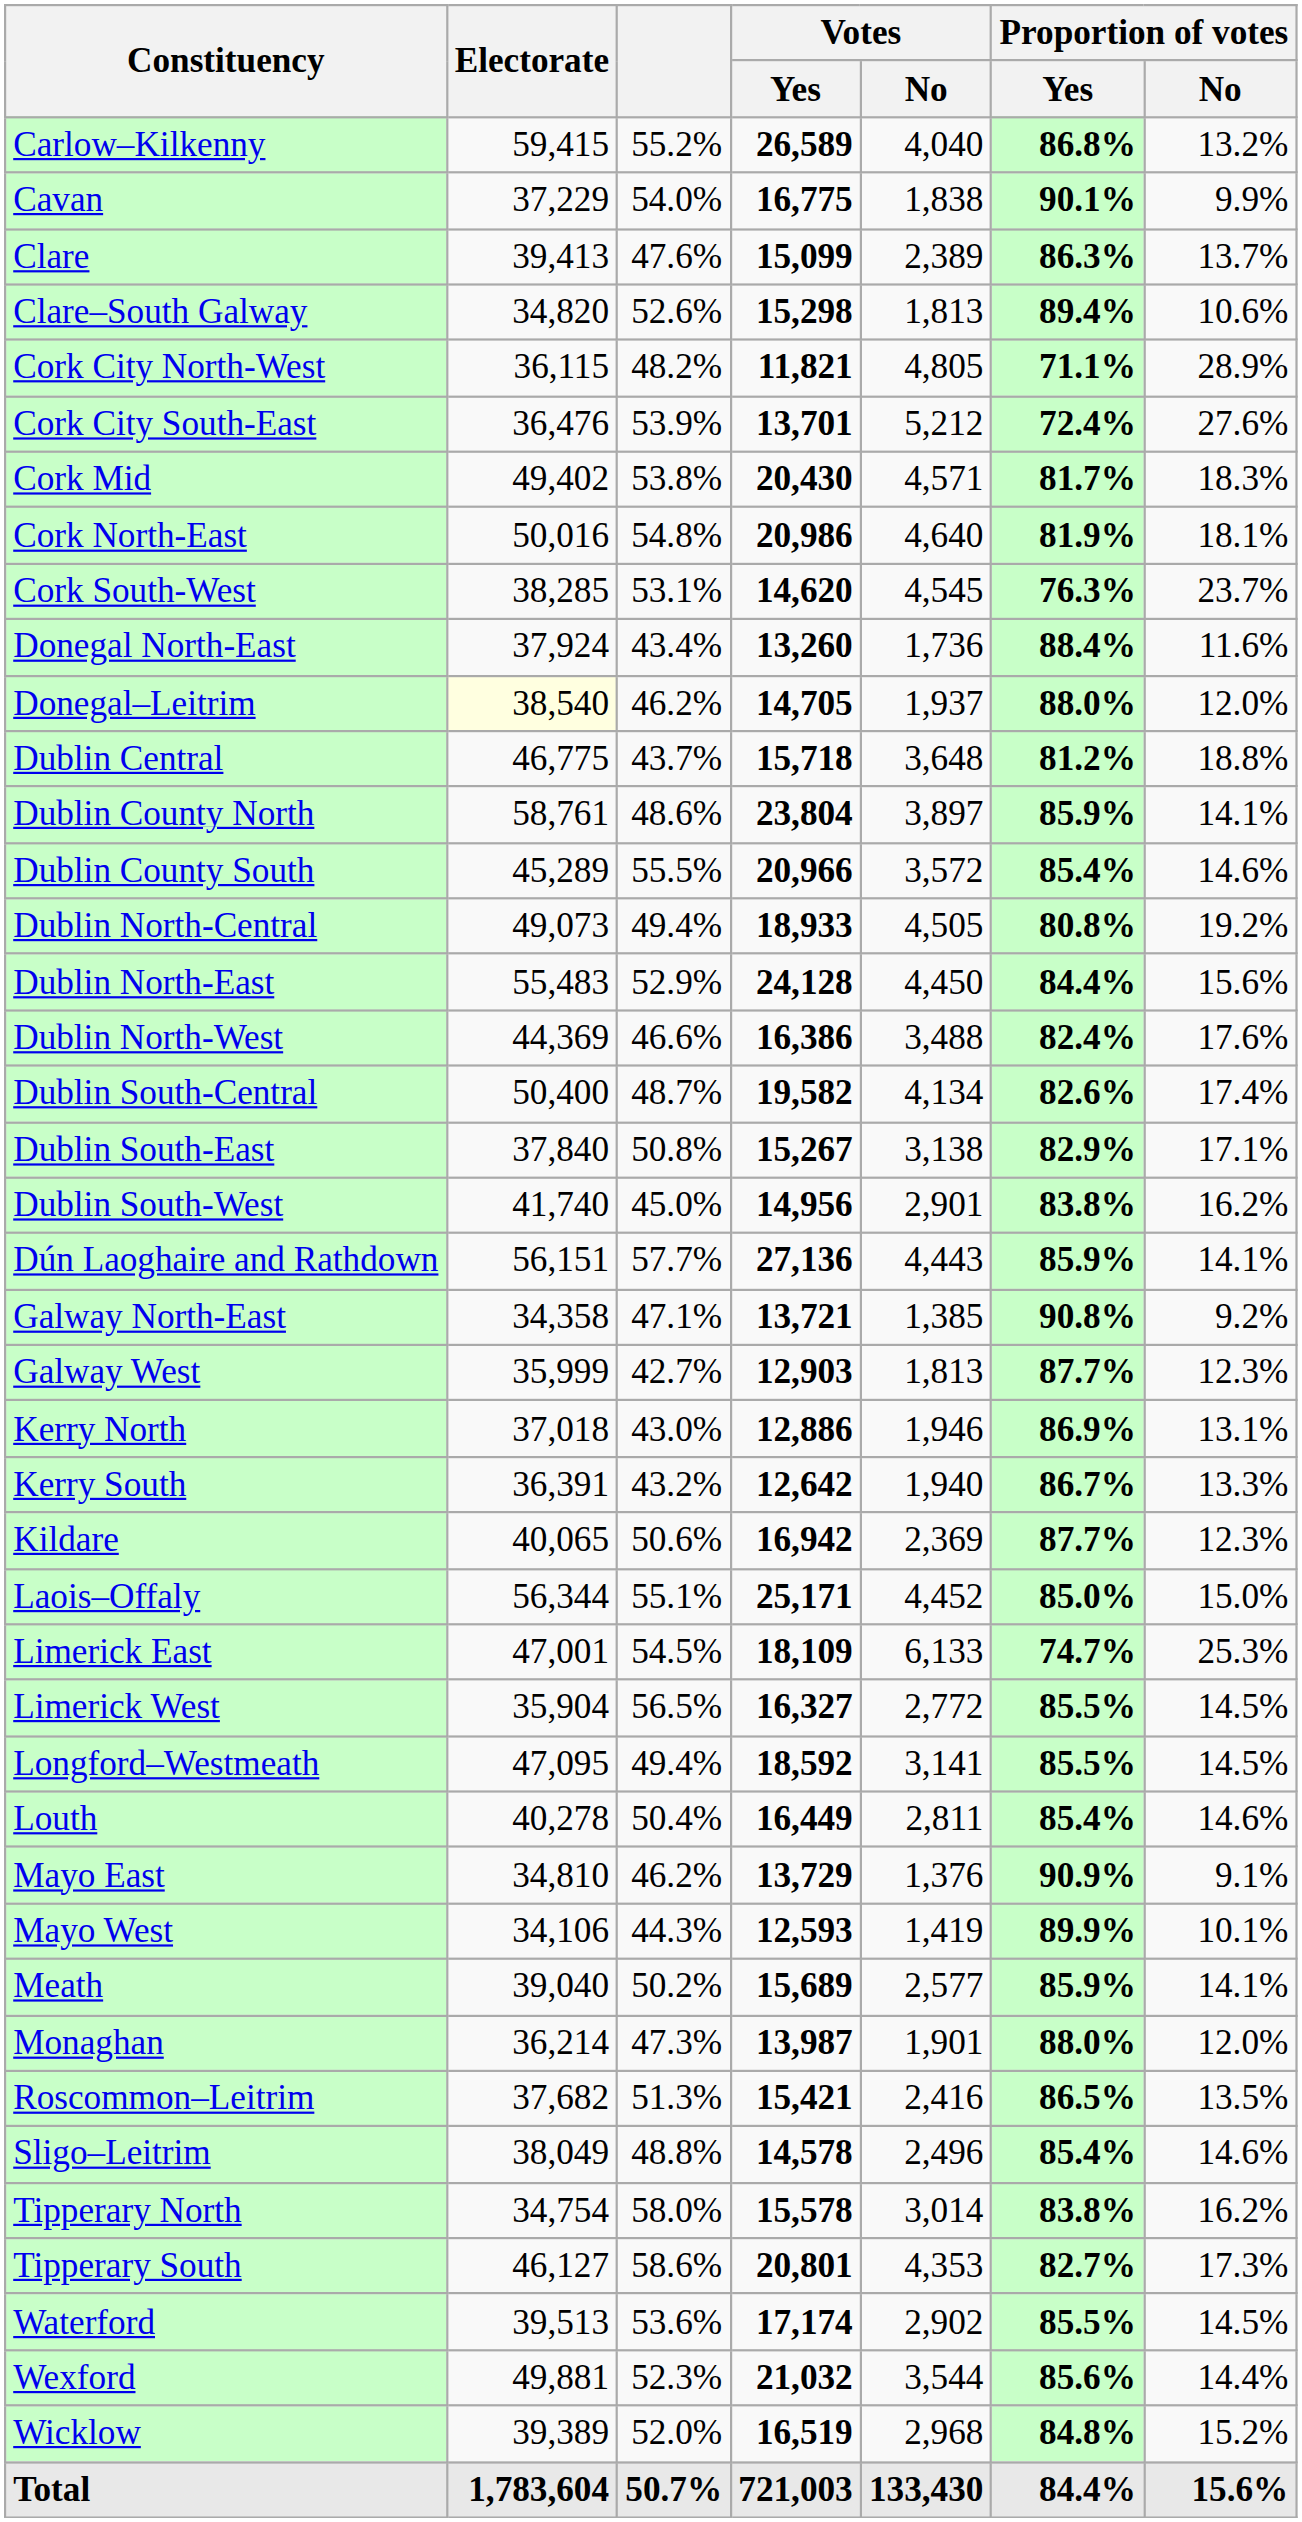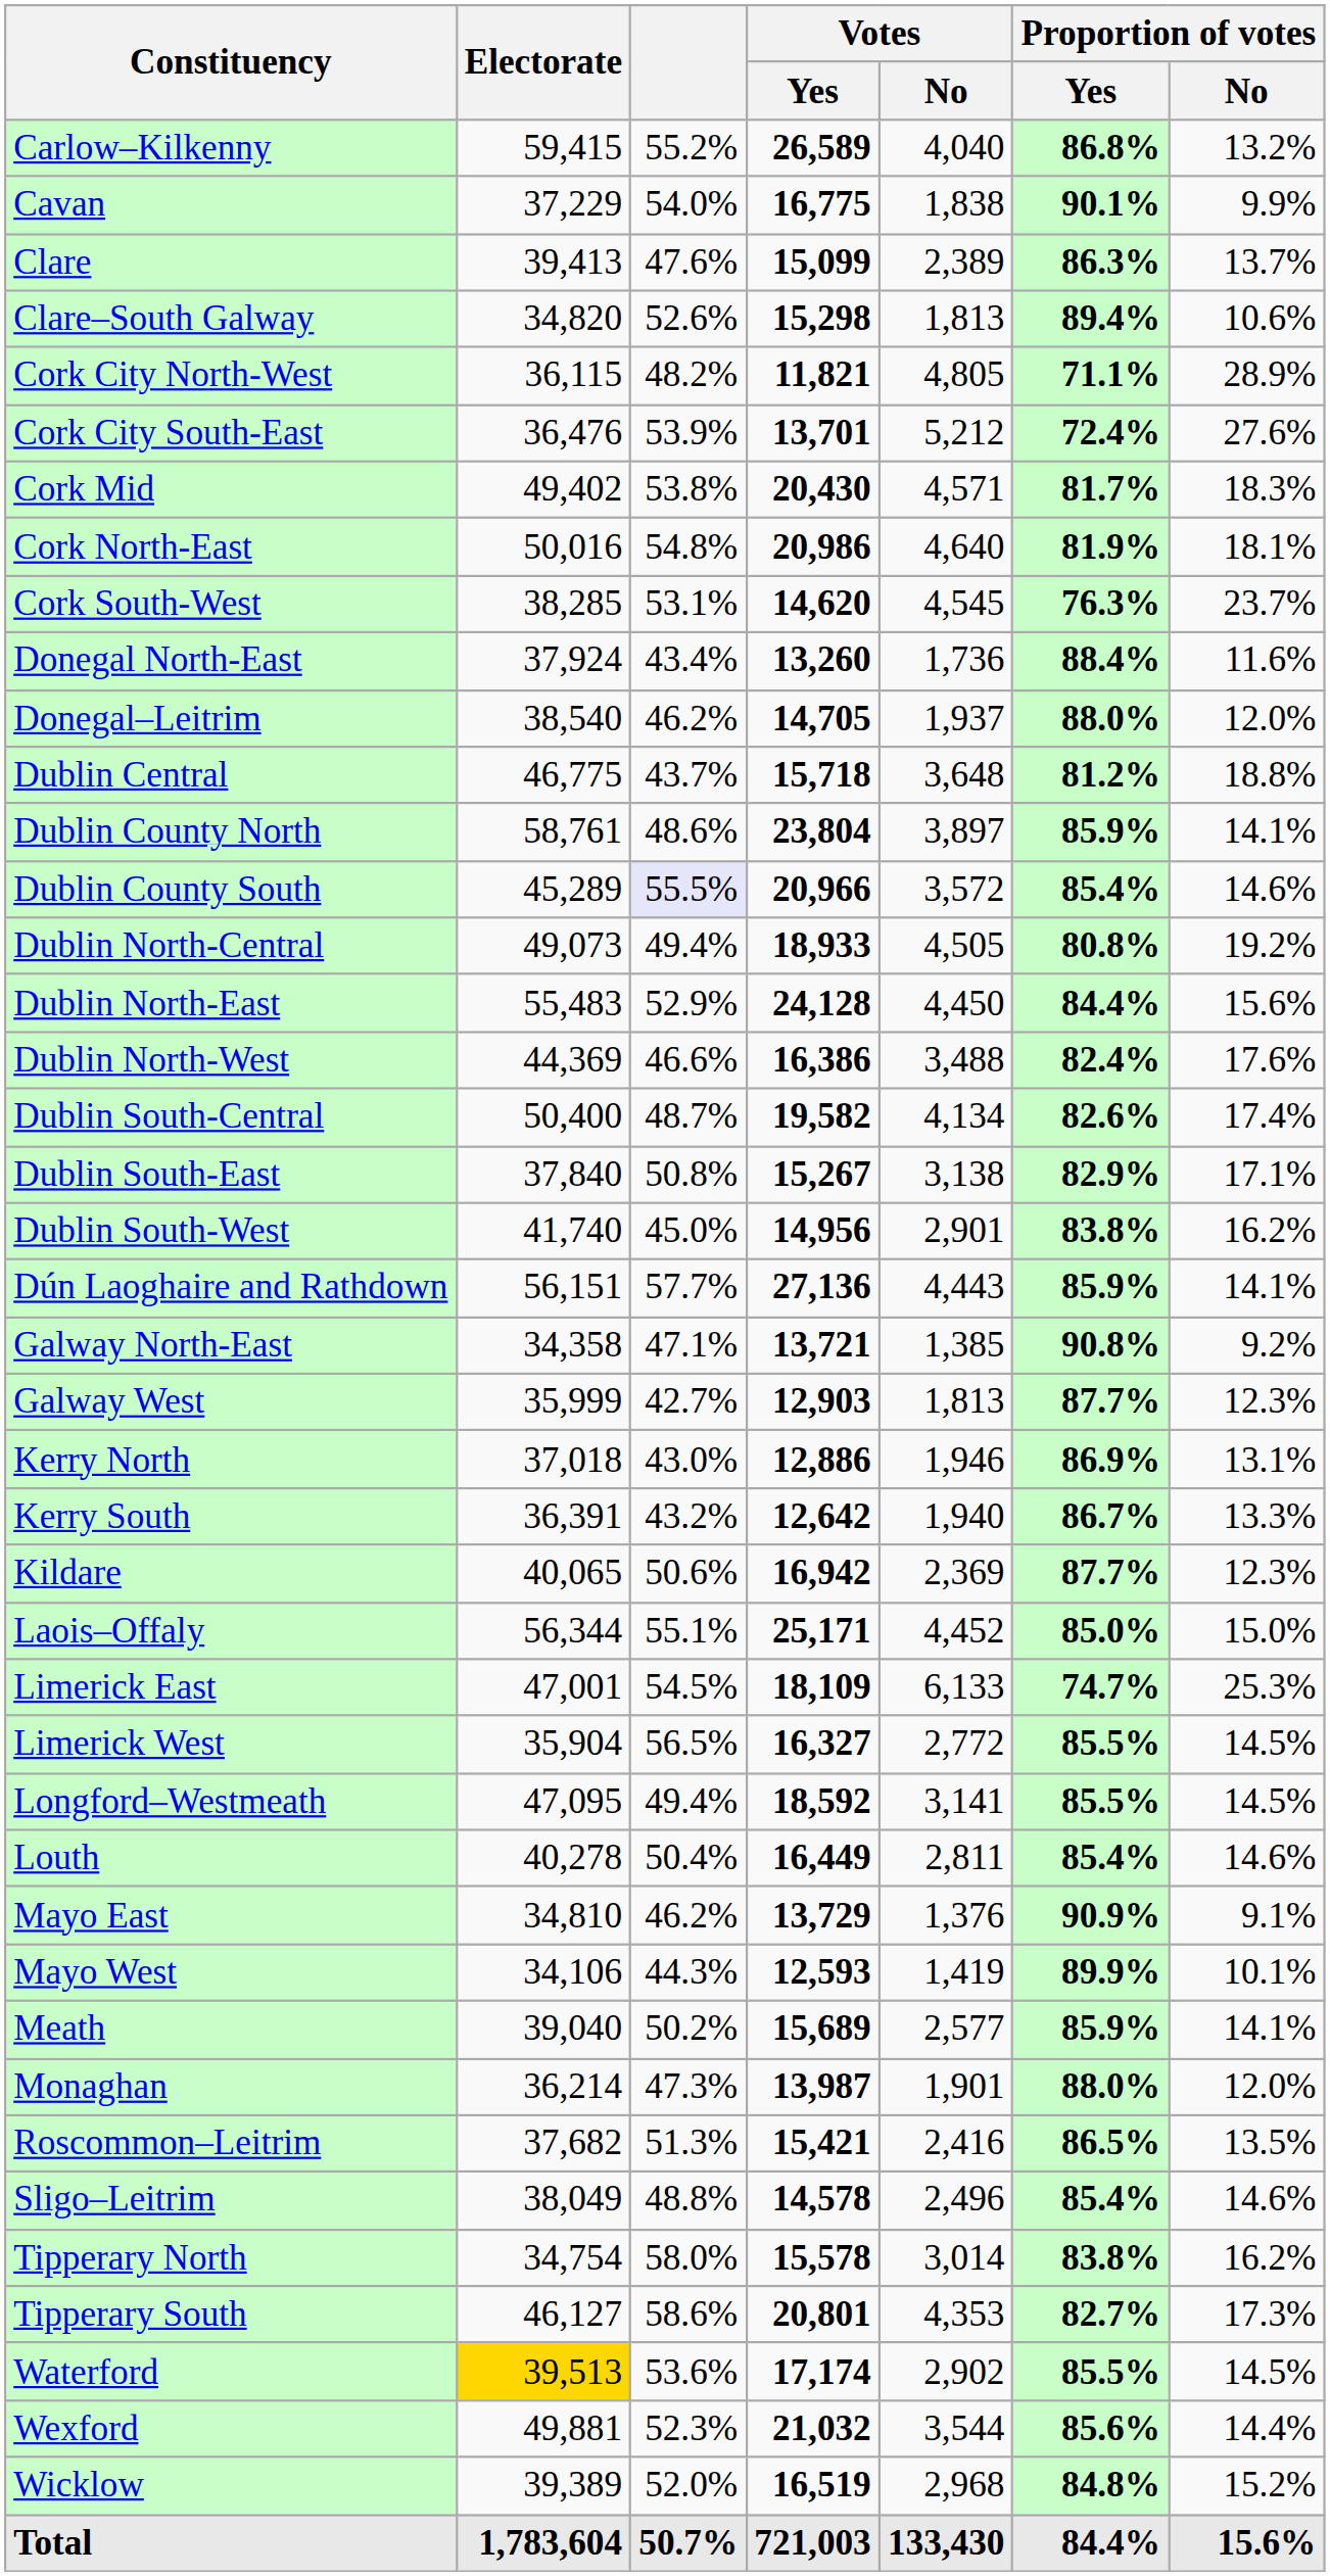Donegal–Leitrim | Electorate: lightyellow background -> no background
Dublin County South | column 3: no background -> lavender background
Waterford | Electorate: no background -> gold background
